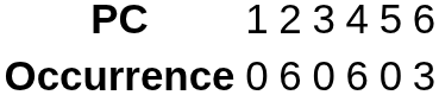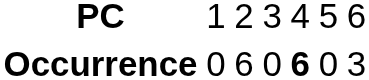Occurrence | column 5: normal -> bold
